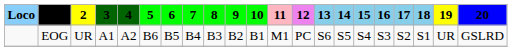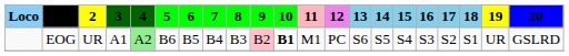EOG | 4: no background -> lightgreen background
EOG | 9: no background -> pink background
EOG | 10: normal -> bold
